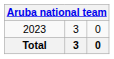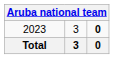2023 | column 3: normal -> bold
